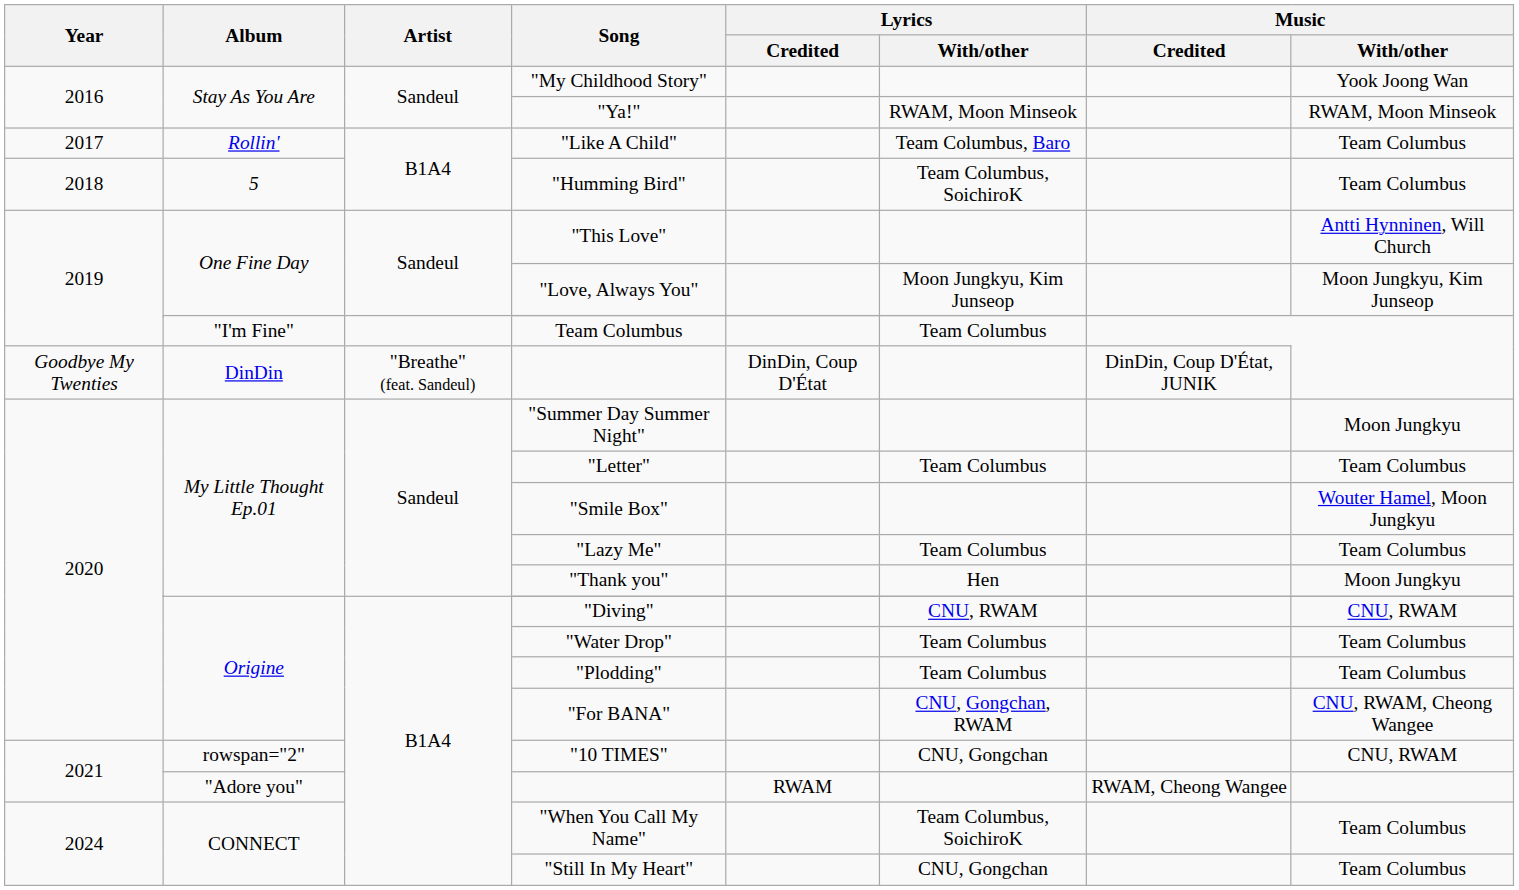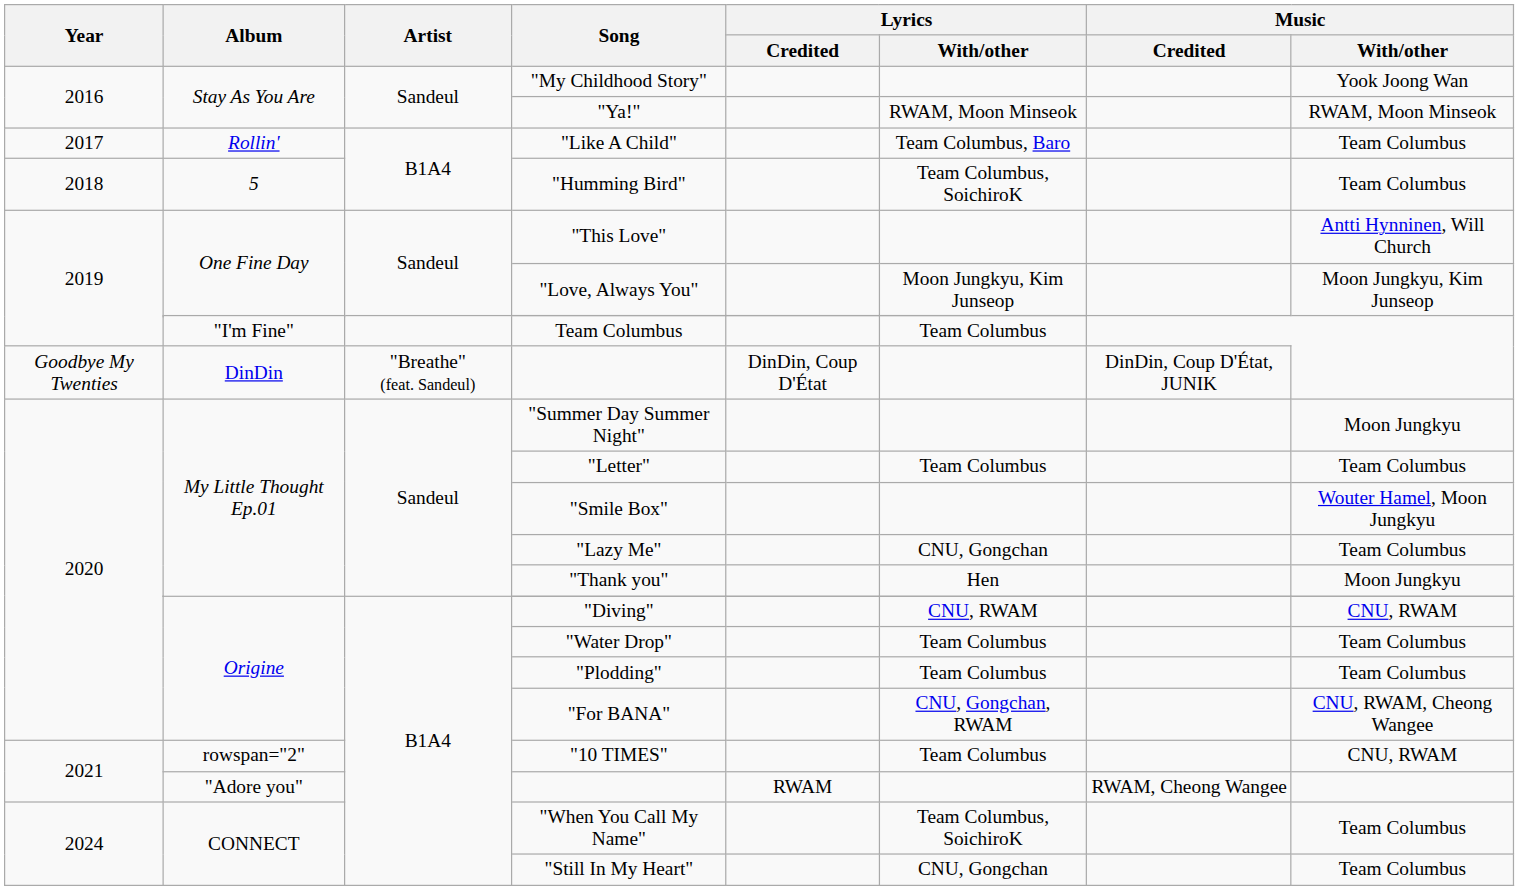"Lazy Me" | Lyrics / With/other: Team Columbus -> CNU, Gongchan
"10 TIMES" | Lyrics / With/other: CNU, Gongchan -> Team Columbus
